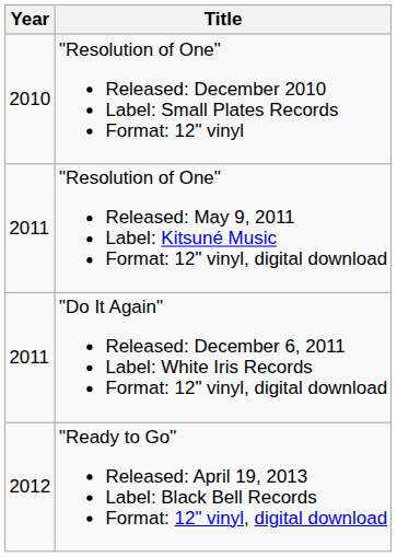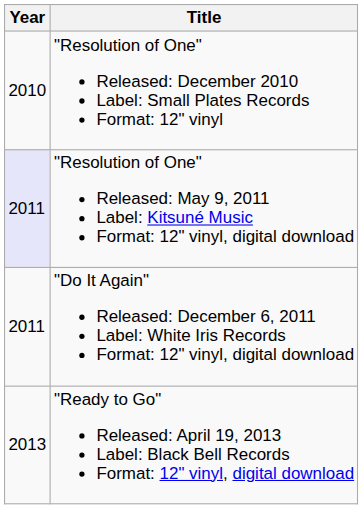row 3 | Year: no background -> lavender background
row 5 | Year: 2012 -> 2013
